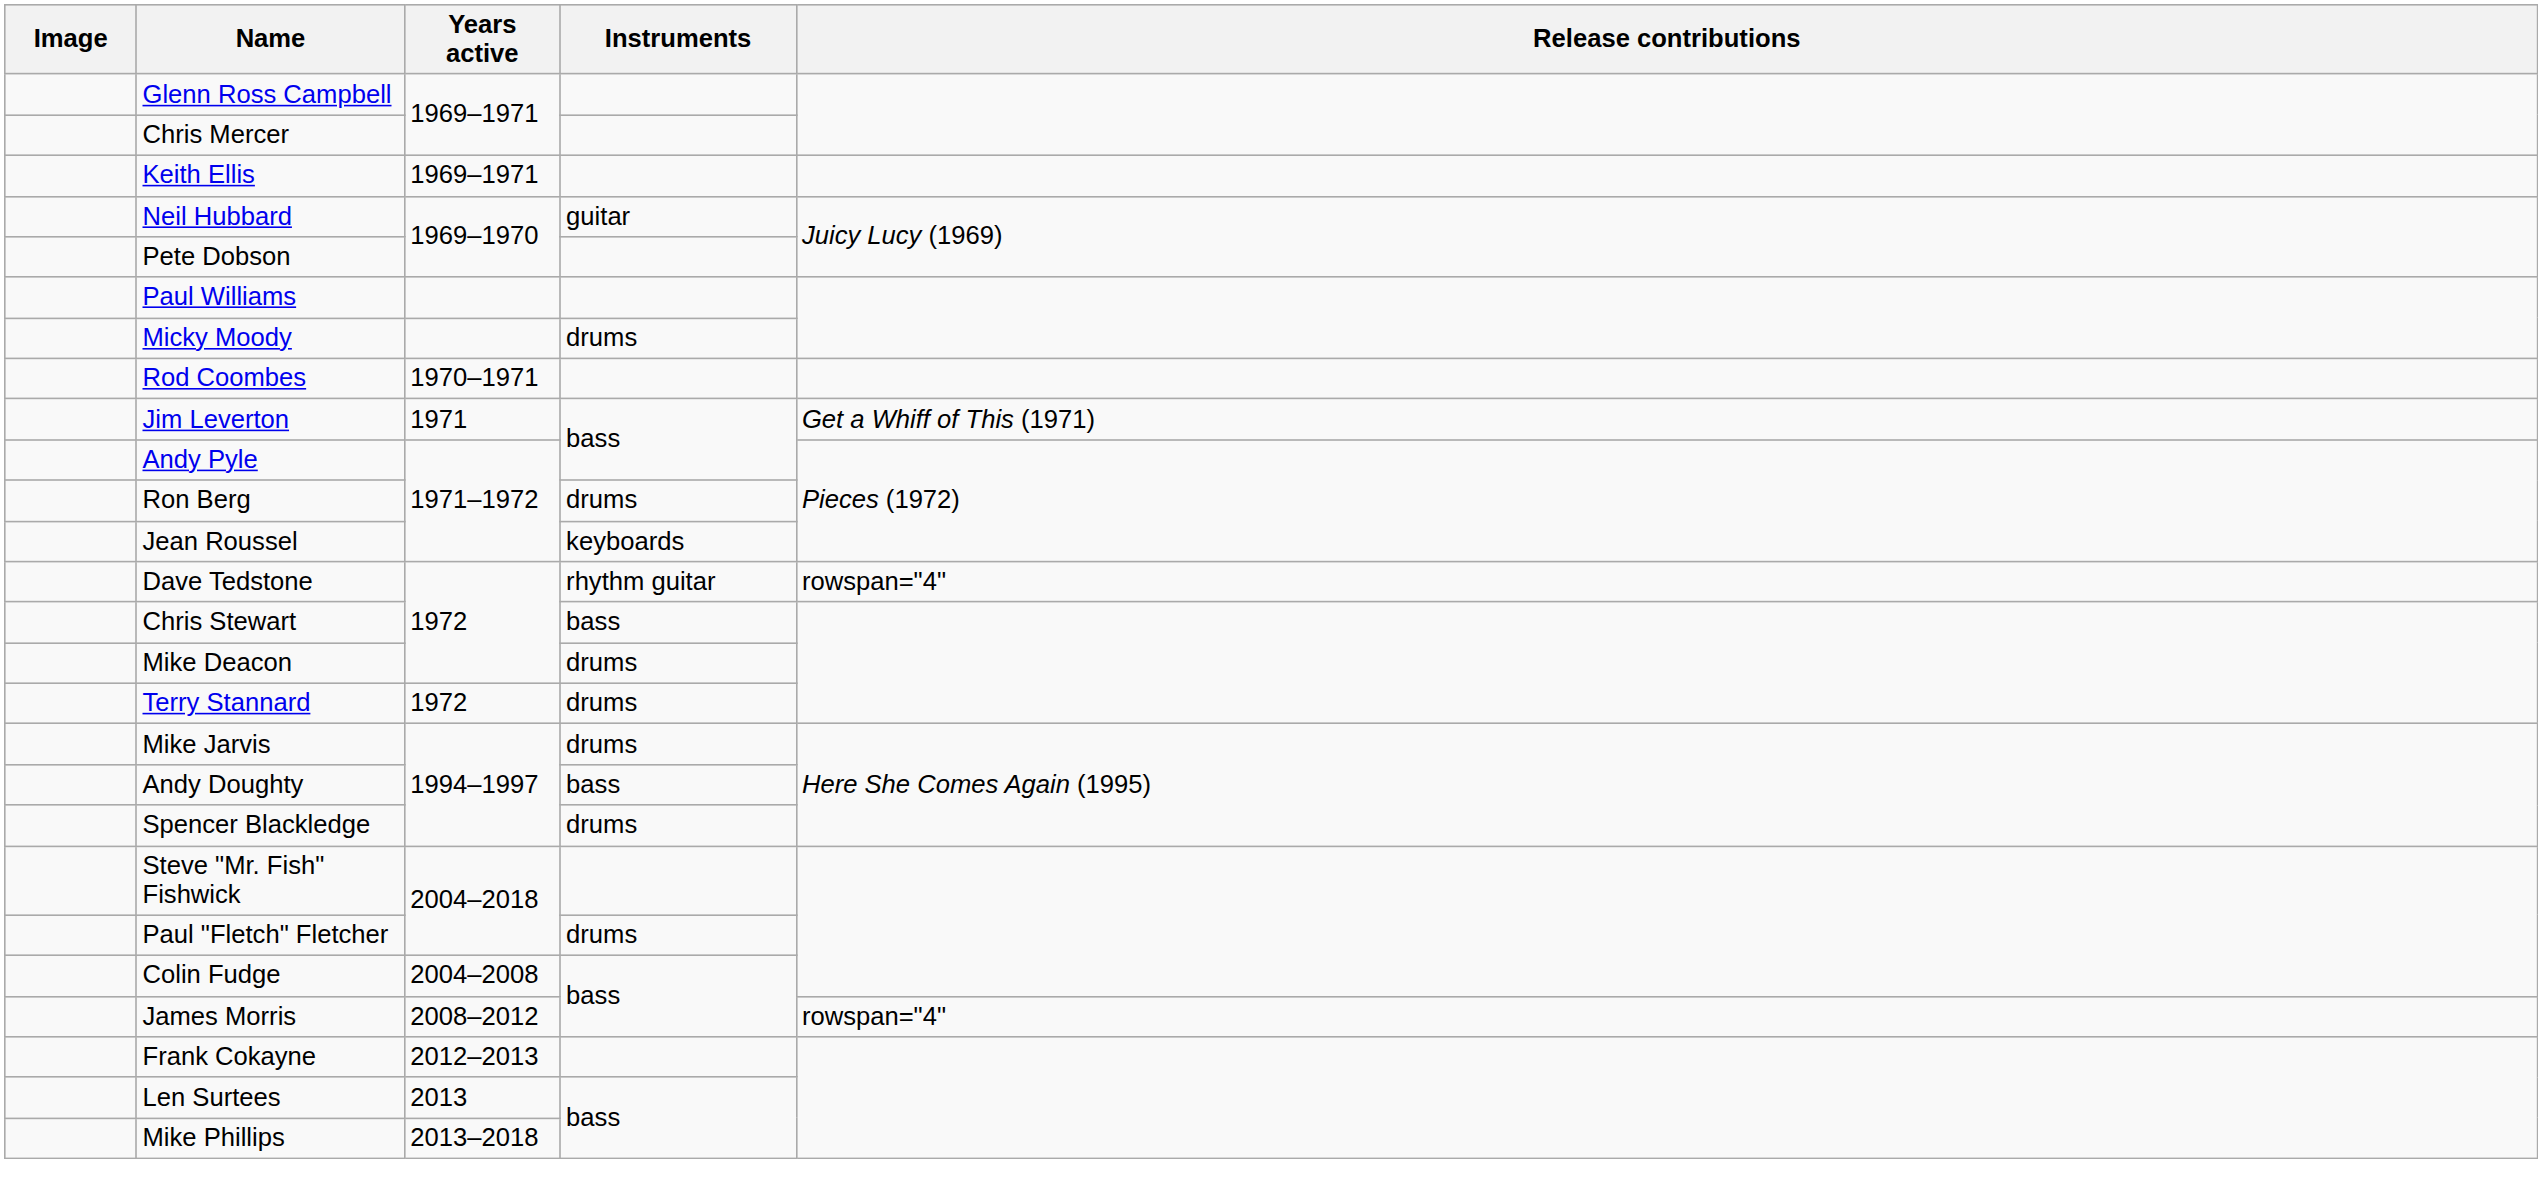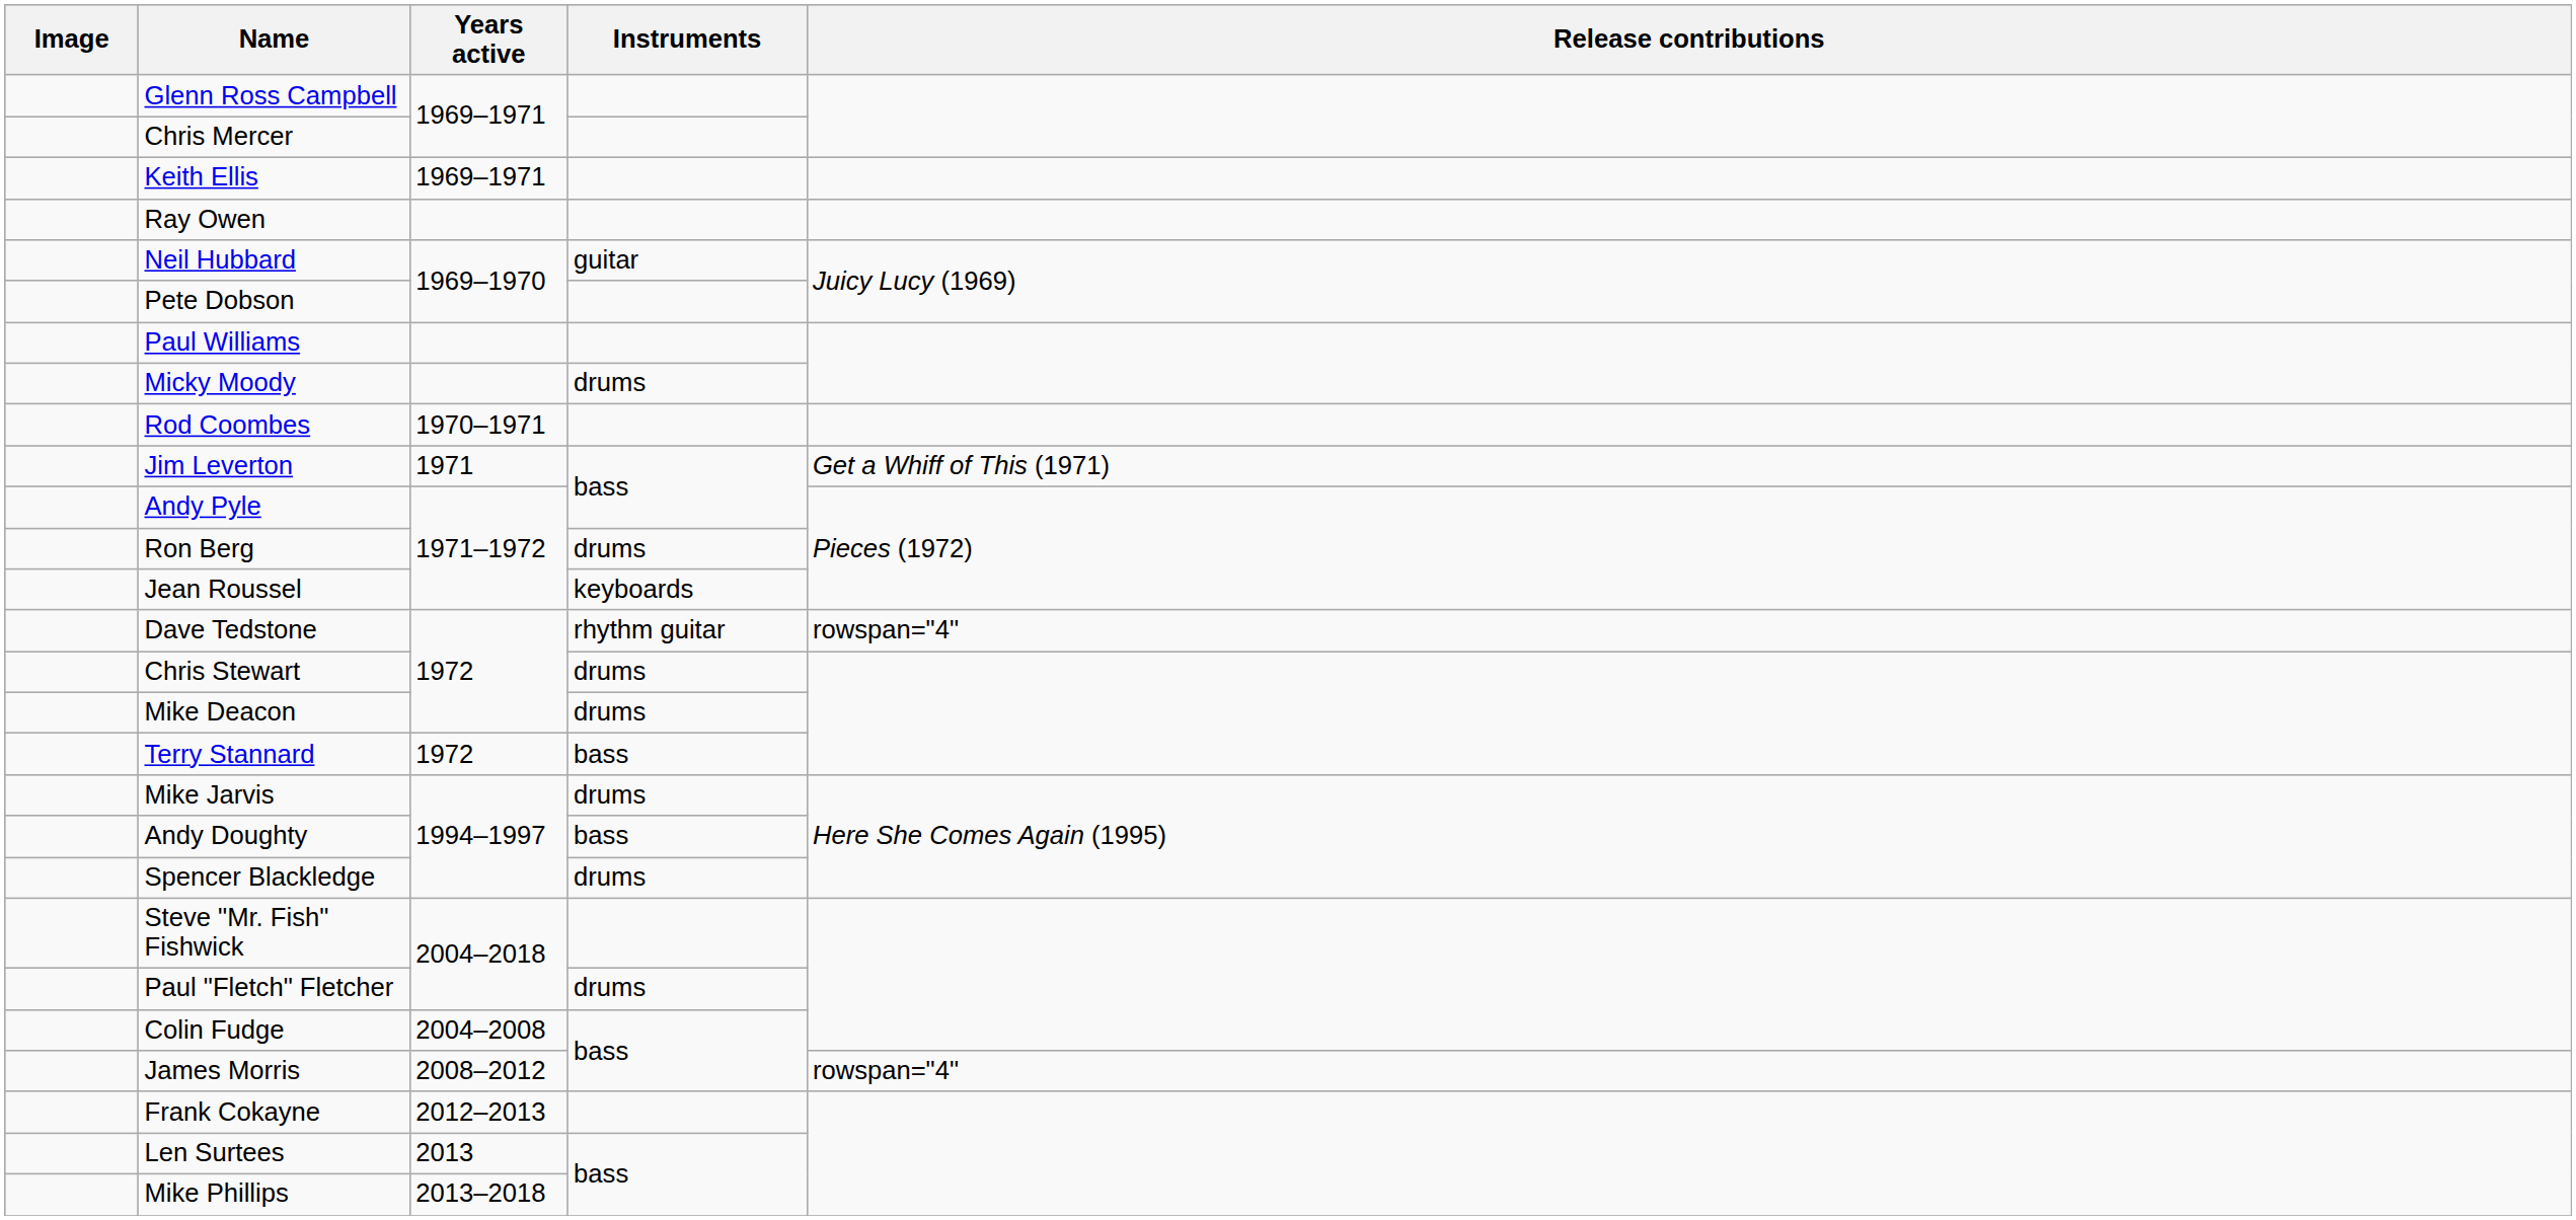+ row: Ray Owen
Chris Stewart | Instruments: bass -> drums
Terry Stannard | Instruments: drums -> bass
